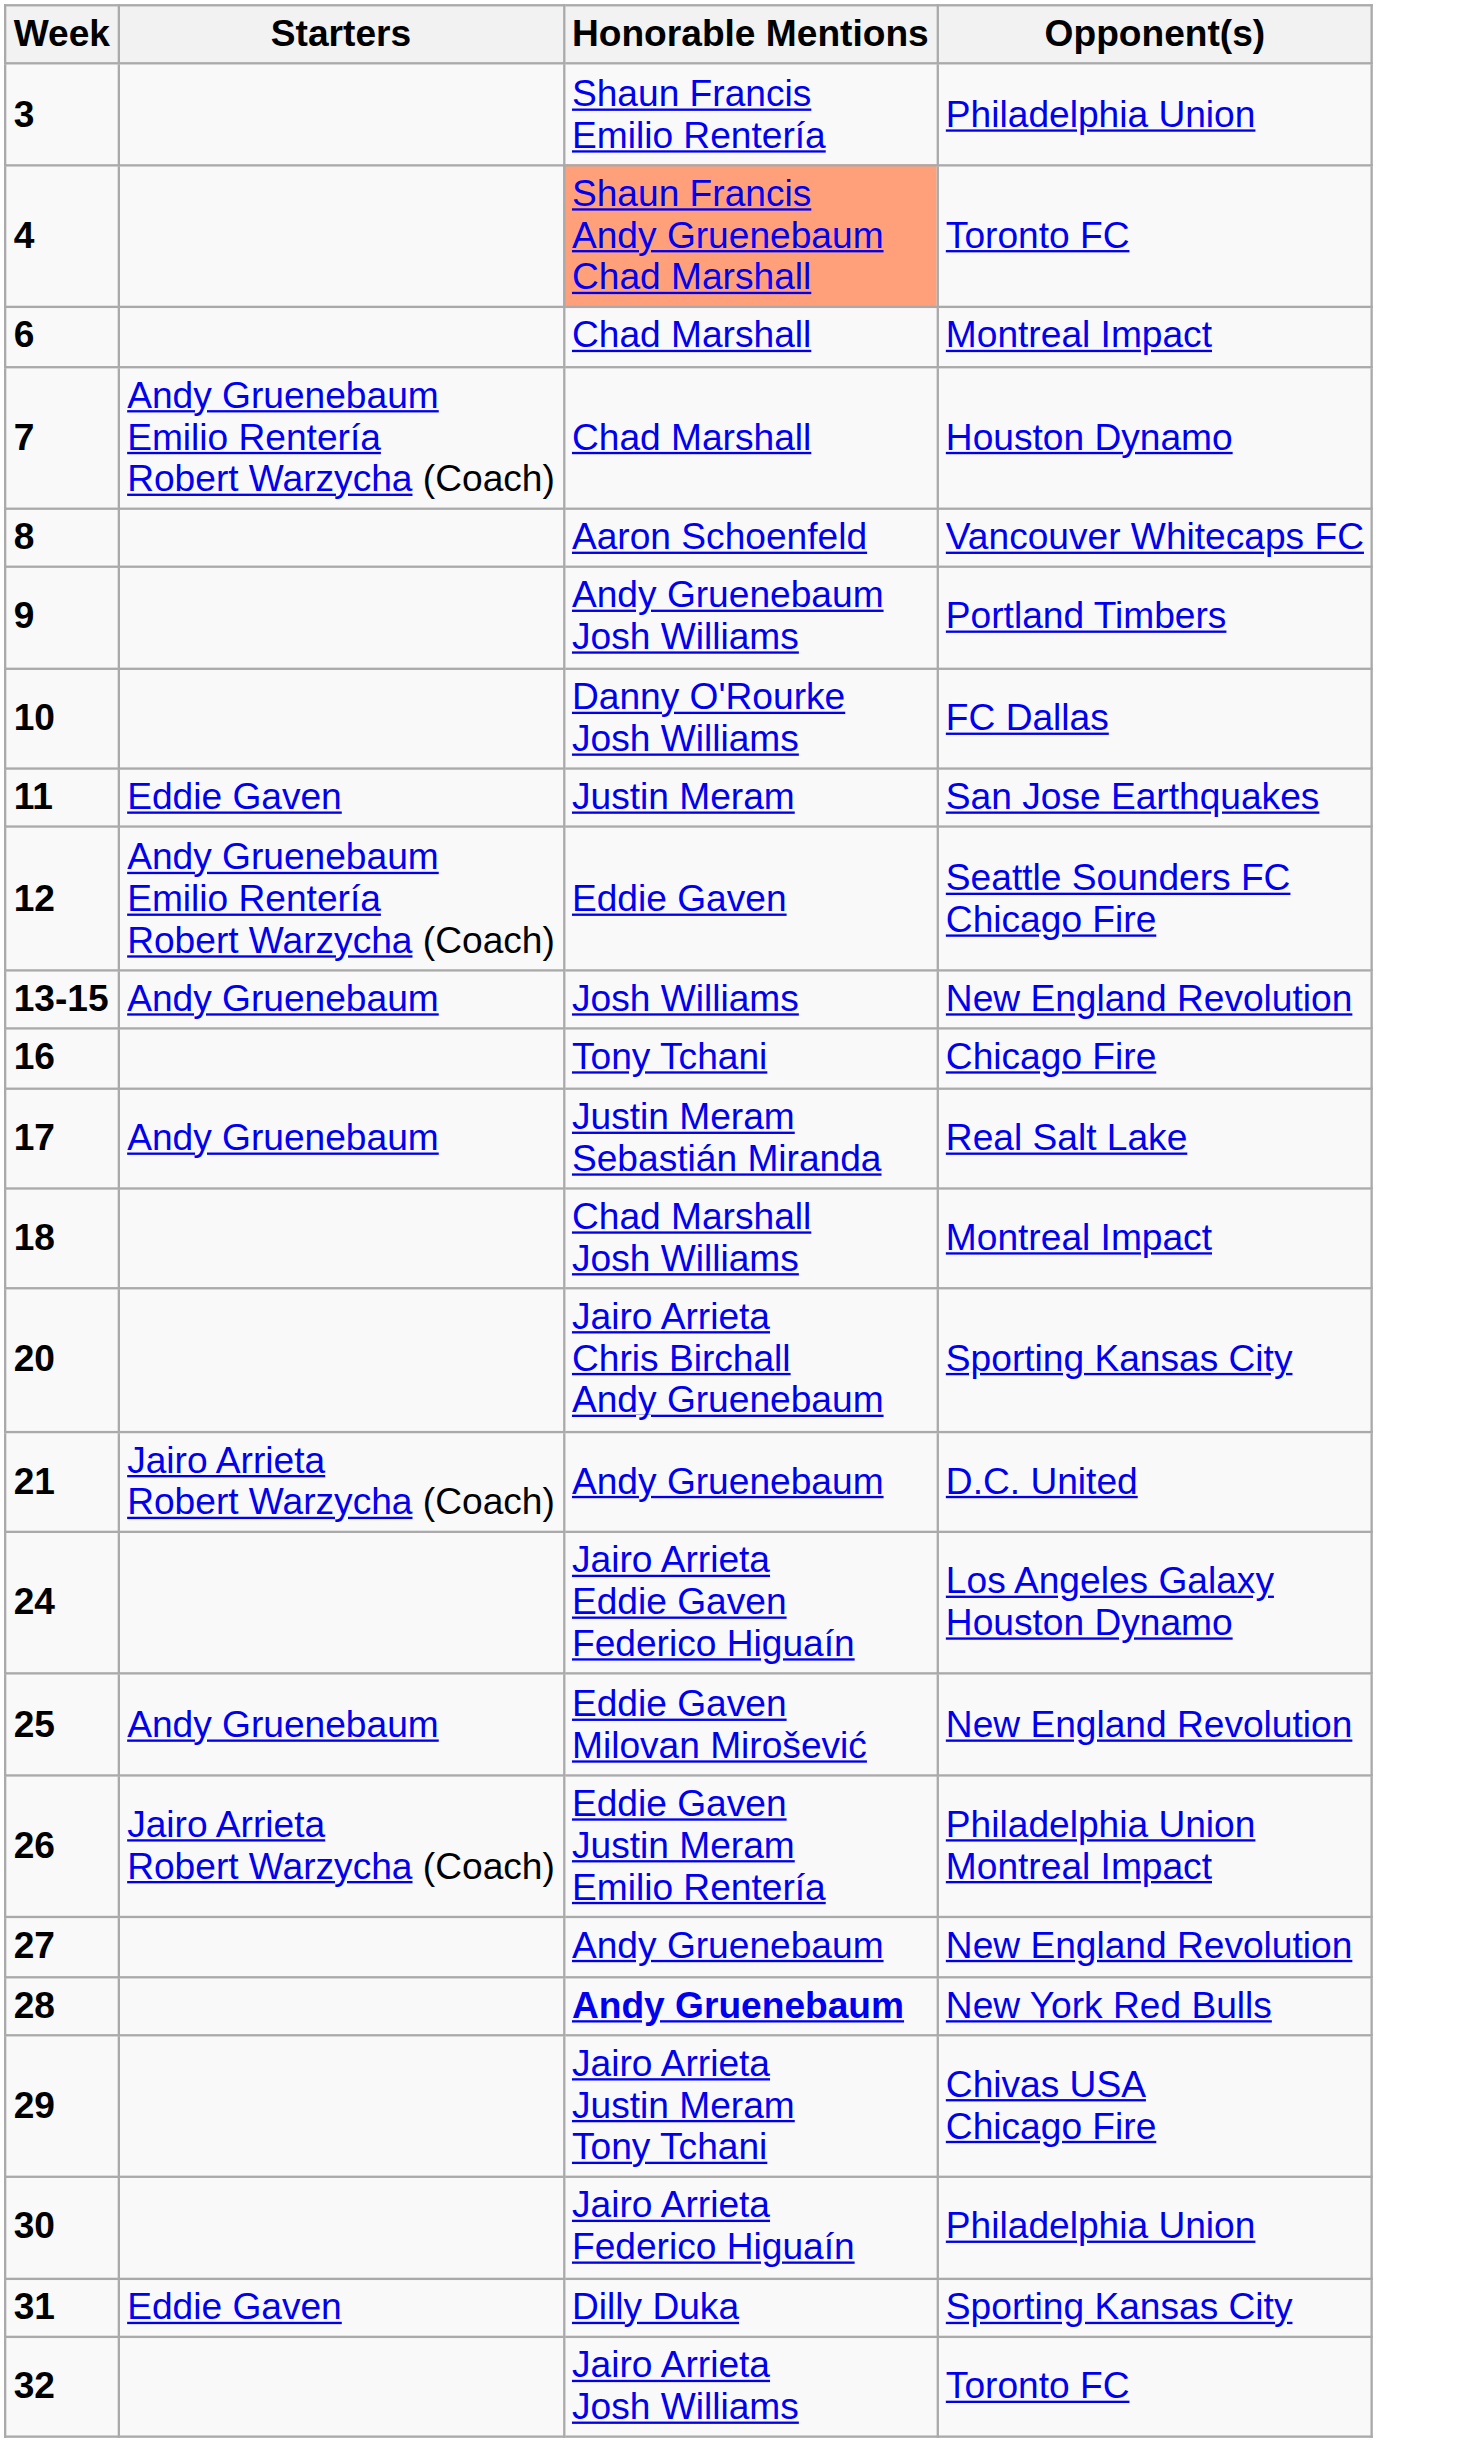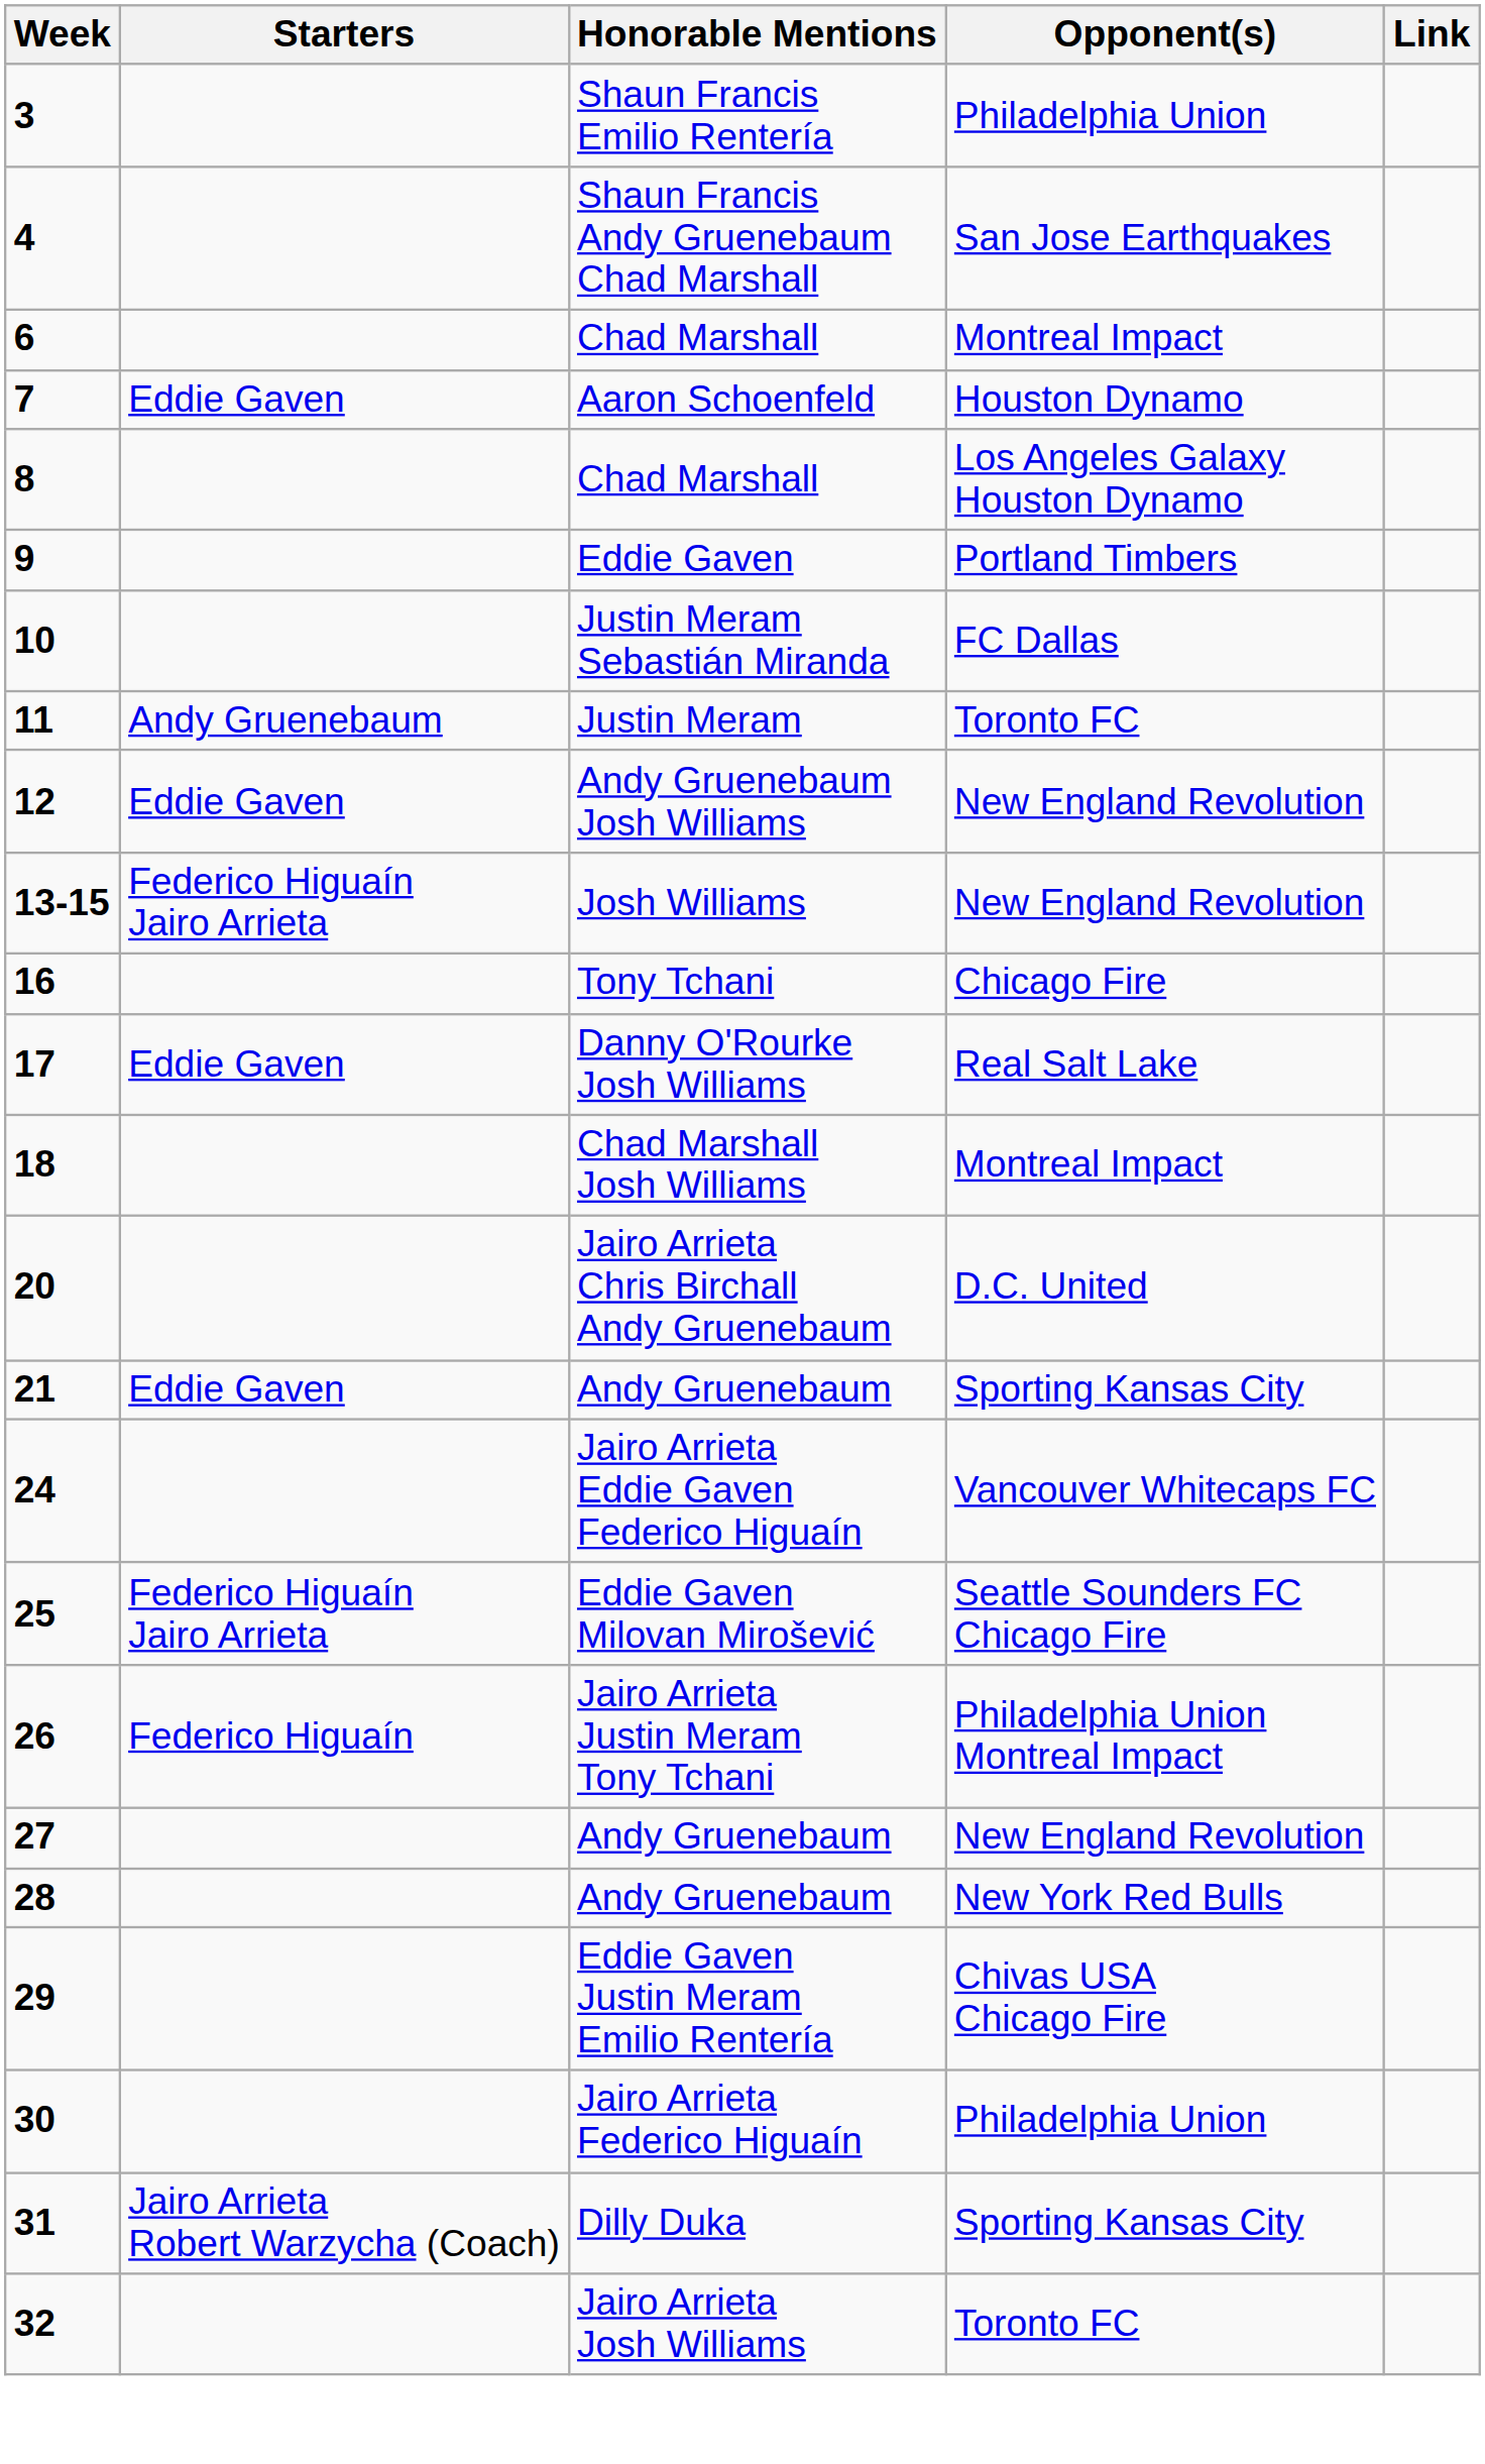+ column: Link
4 | Honorable Mentions: lightsalmon background -> no background
4 | Opponent(s): Toronto FC -> San Jose Earthquakes
7 | Starters: Andy Gruenebaum Emilio Rentería Robert Warzycha (Coach) -> Eddie Gaven
7 | Honorable Mentions: Chad Marshall -> Aaron Schoenfeld
8 | Honorable Mentions: Aaron Schoenfeld -> Chad Marshall
8 | Opponent(s): Vancouver Whitecaps FC -> Los Angeles Galaxy Houston Dynamo
9 | Honorable Mentions: Andy Gruenebaum Josh Williams -> Eddie Gaven
10 | Honorable Mentions: Danny O'Rourke Josh Williams -> Justin Meram Sebastián Miranda
11 | Starters: Eddie Gaven -> Andy Gruenebaum
11 | Opponent(s): San Jose Earthquakes -> Toronto FC
12 | Starters: Andy Gruenebaum Emilio Rentería Robert Warzycha (Coach) -> Eddie Gaven
12 | Honorable Mentions: Eddie Gaven -> Andy Gruenebaum Josh Williams
12 | Opponent(s): Seattle Sounders FC Chicago Fire -> New England Revolution
13-15 | Starters: Andy Gruenebaum -> Federico Higuaín Jairo Arrieta
17 | Starters: Andy Gruenebaum -> Eddie Gaven
17 | Honorable Mentions: Justin Meram Sebastián Miranda -> Danny O'Rourke Josh Williams
20 | Opponent(s): Sporting Kansas City -> D.C. United
21 | Starters: Jairo Arrieta Robert Warzycha (Coach) -> Eddie Gaven
21 | Opponent(s): D.C. United -> Sporting Kansas City
24 | Opponent(s): Los Angeles Galaxy Houston Dynamo -> Vancouver Whitecaps FC
25 | Starters: Andy Gruenebaum -> Federico Higuaín Jairo Arrieta
25 | Opponent(s): New England Revolution -> Seattle Sounders FC Chicago Fire
26 | Starters: Jairo Arrieta Robert Warzycha (Coach) -> Federico Higuaín
26 | Honorable Mentions: Eddie Gaven Justin Meram Emilio Rentería -> Jairo Arrieta Justin Meram Tony Tchani
28 | Honorable Mentions: bold -> normal
29 | Honorable Mentions: Jairo Arrieta Justin Meram Tony Tchani -> Eddie Gaven Justin Meram Emilio Rentería
31 | Starters: Eddie Gaven -> Jairo Arrieta Robert Warzycha (Coach)
